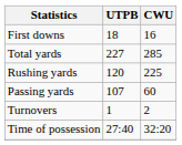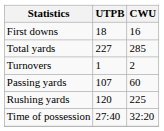rows swapped: Rushing yards <-> Turnovers
